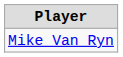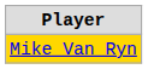row 2 | column 1: no background -> gold background
